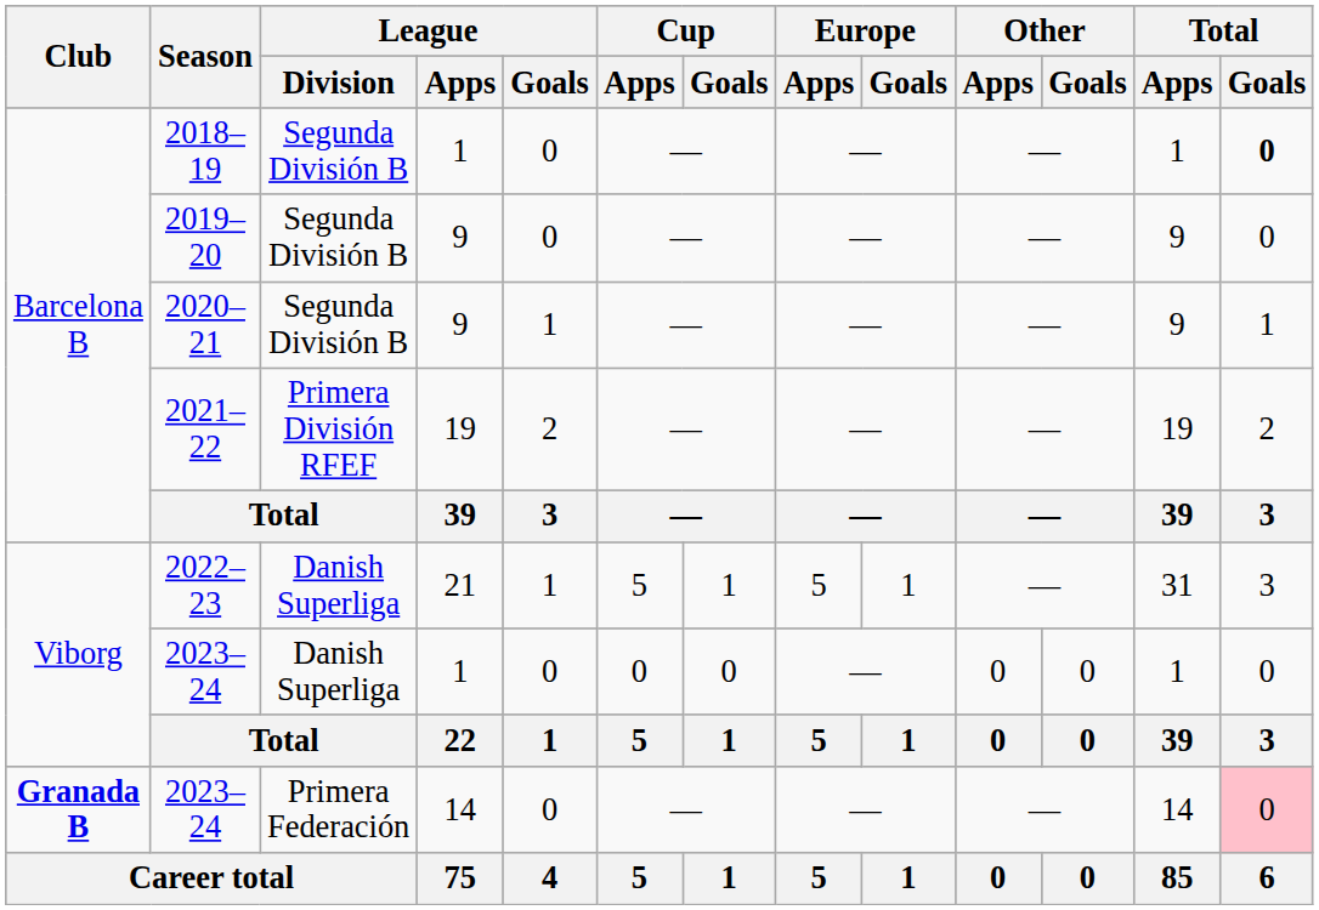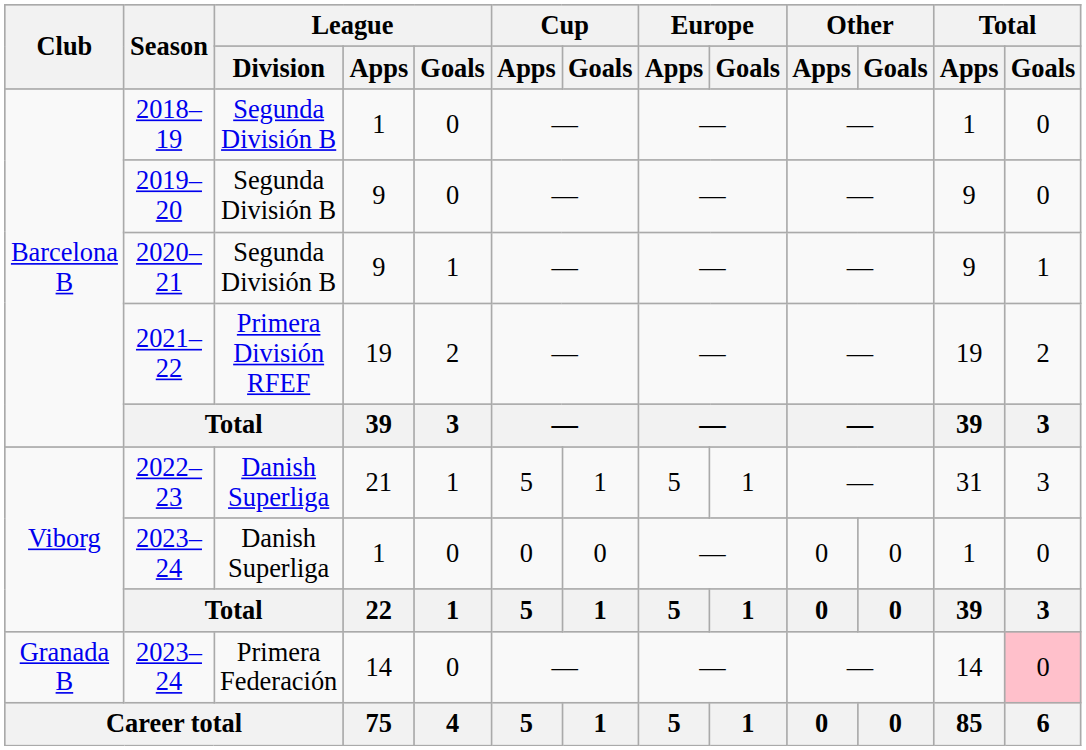2018–19 | Total / Goals: bold -> normal
2023–24 / 14 | Club: bold -> normal
